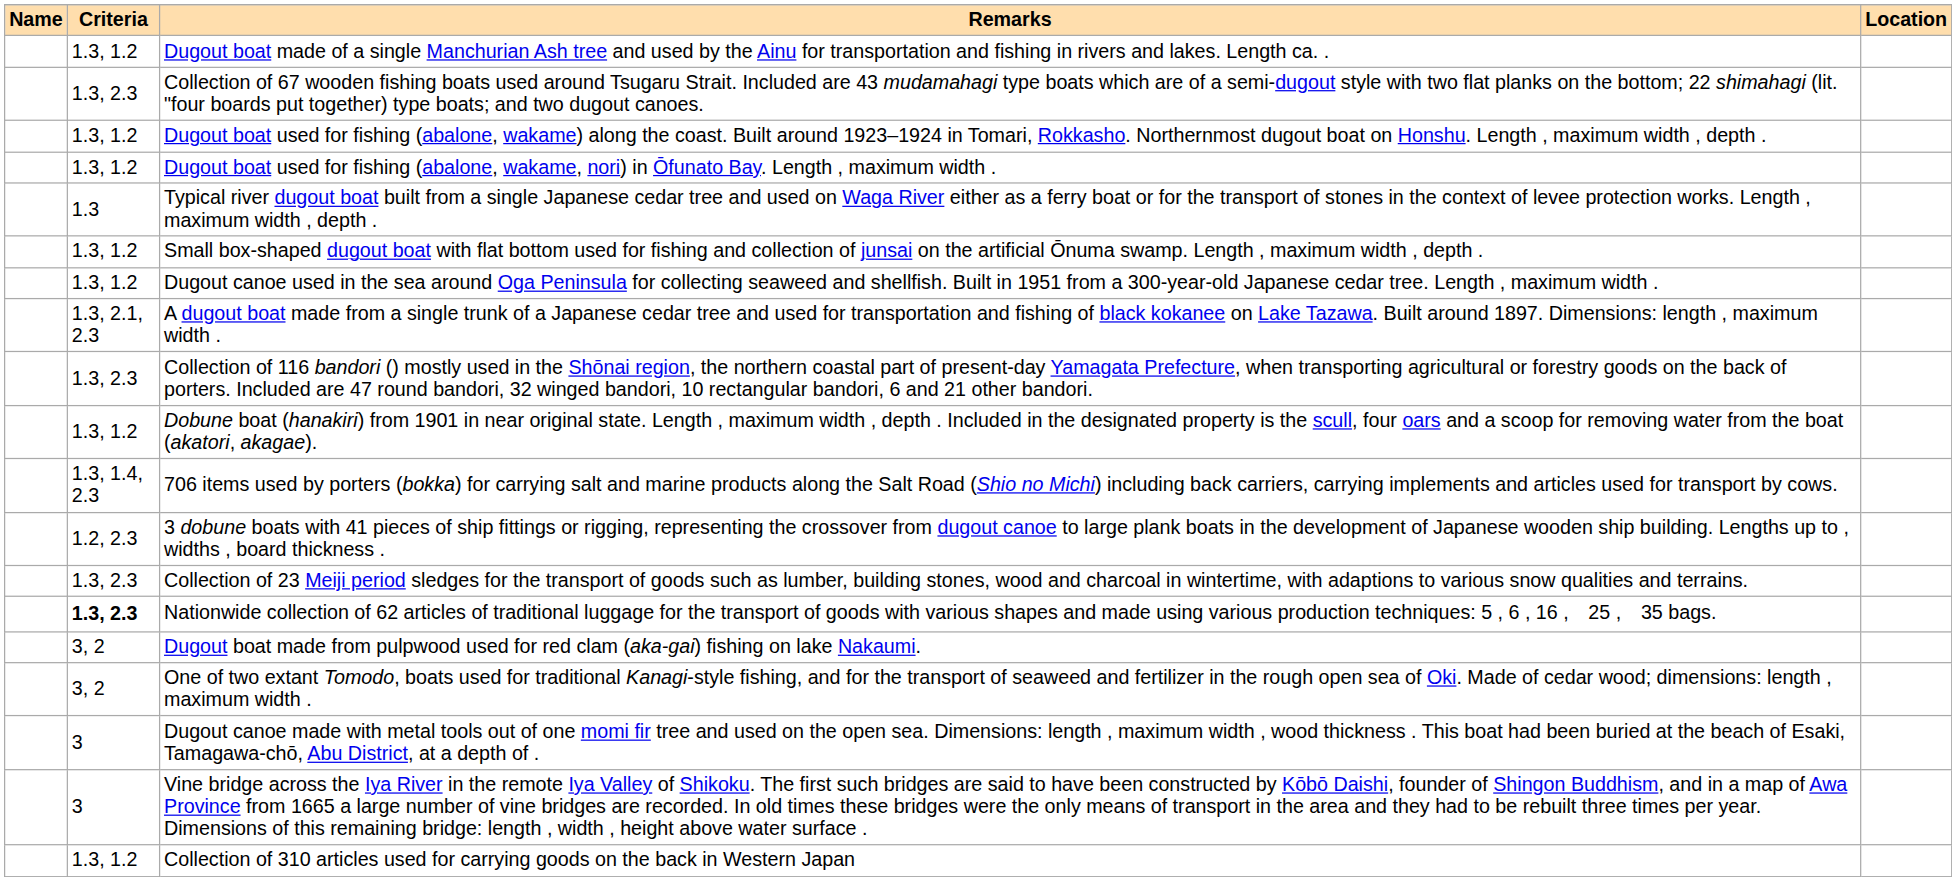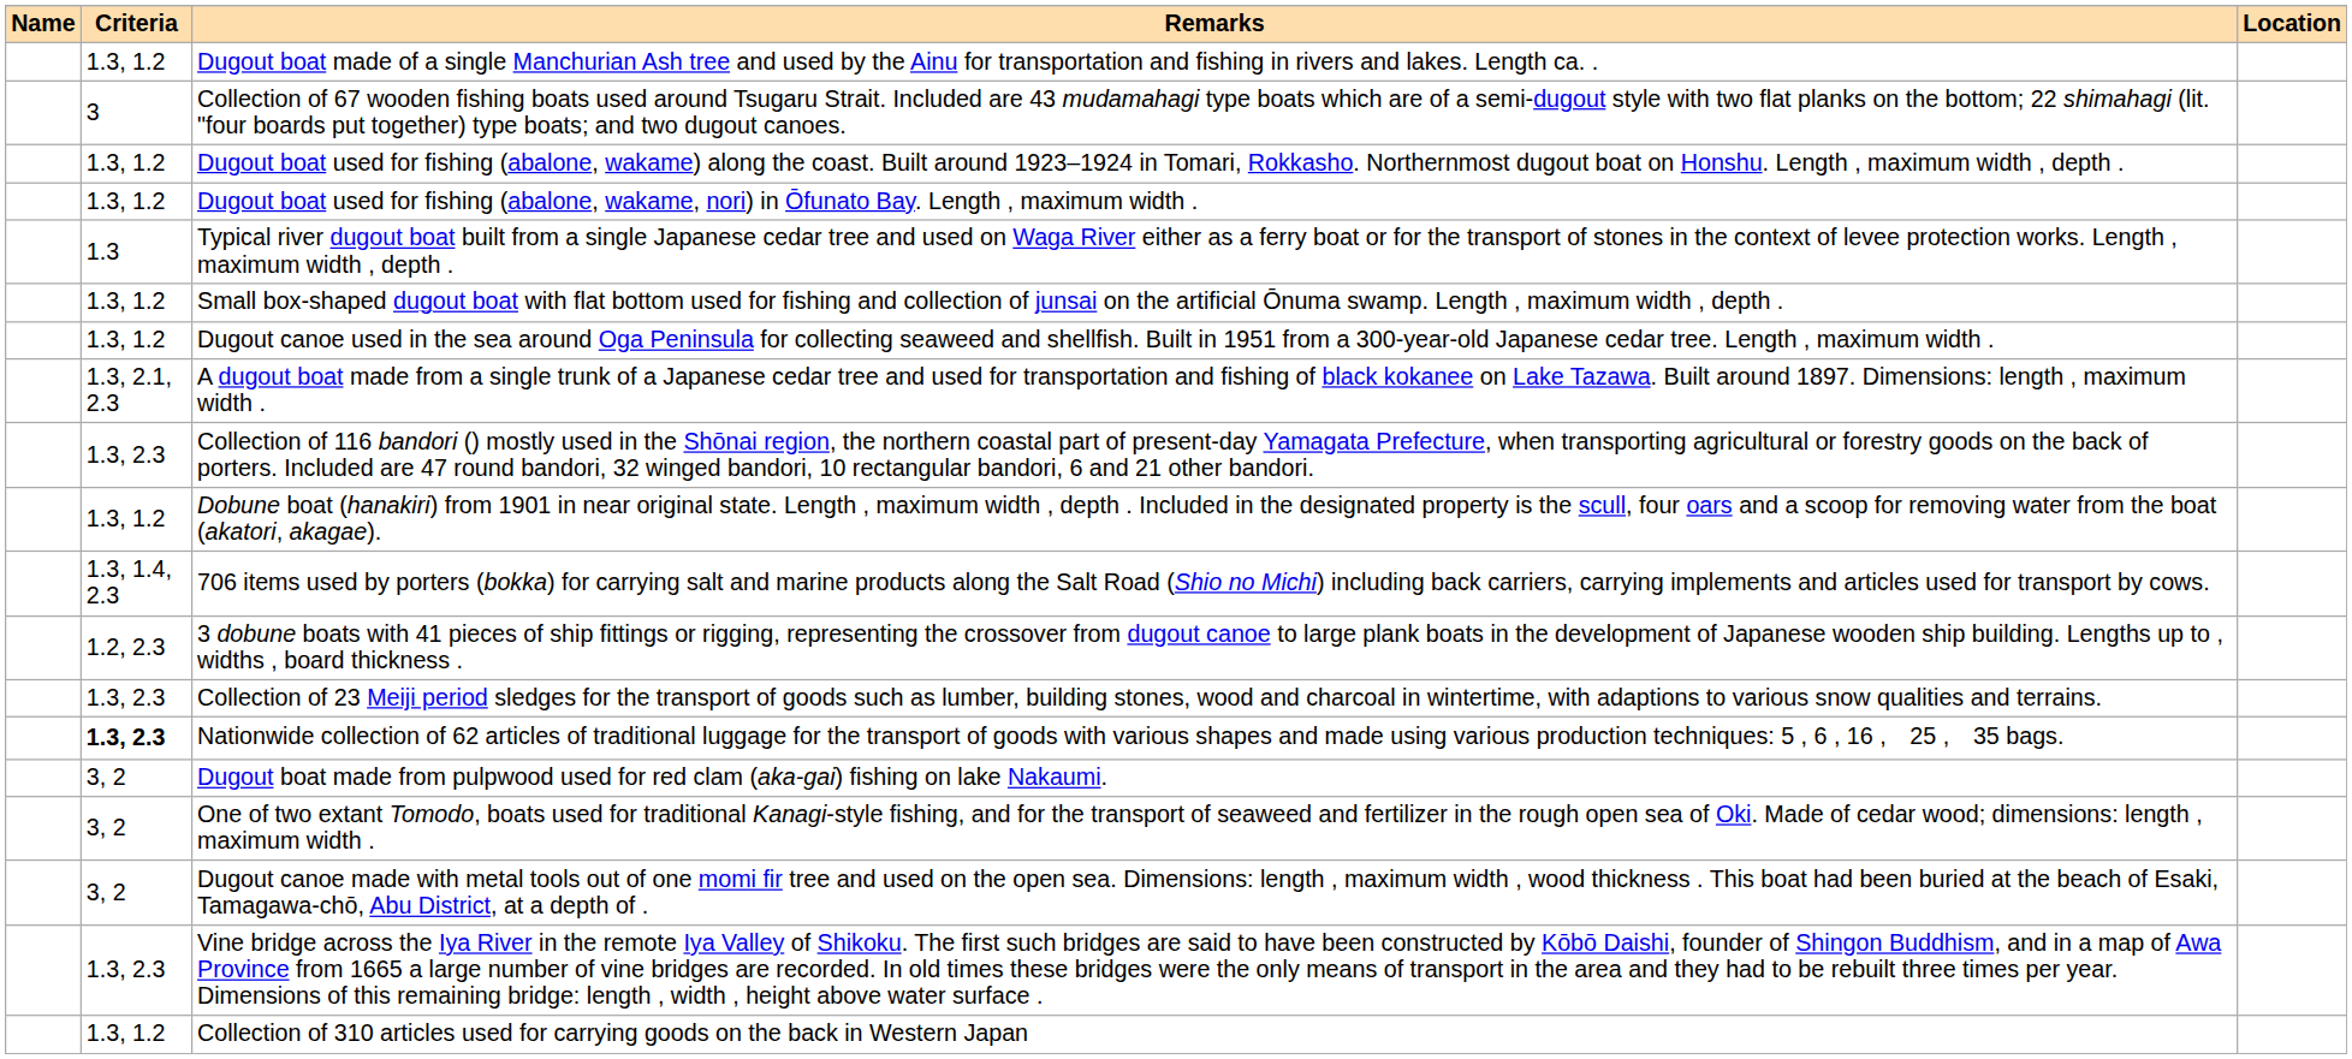row 3 | Criteria: 1.3, 2.3 -> 3
row 18 | Criteria: 3 -> 3, 2
row 19 | Criteria: 3 -> 1.3, 2.3
